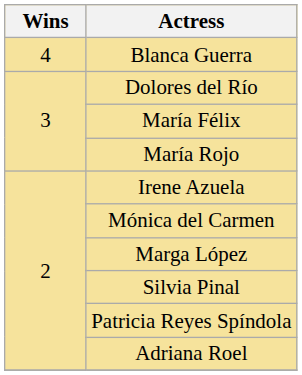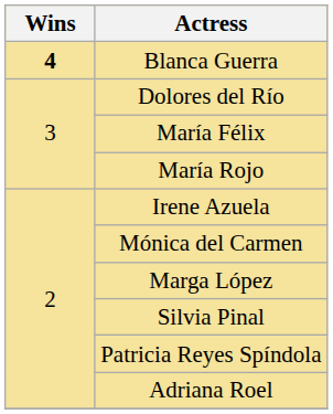Blanca Guerra | Wins: normal -> bold
